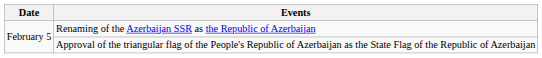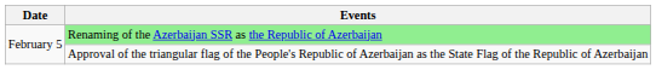Renaming of the Azerbaijan SSR as the Republic of Azerbaijan | Events: no background -> lightgreen background
